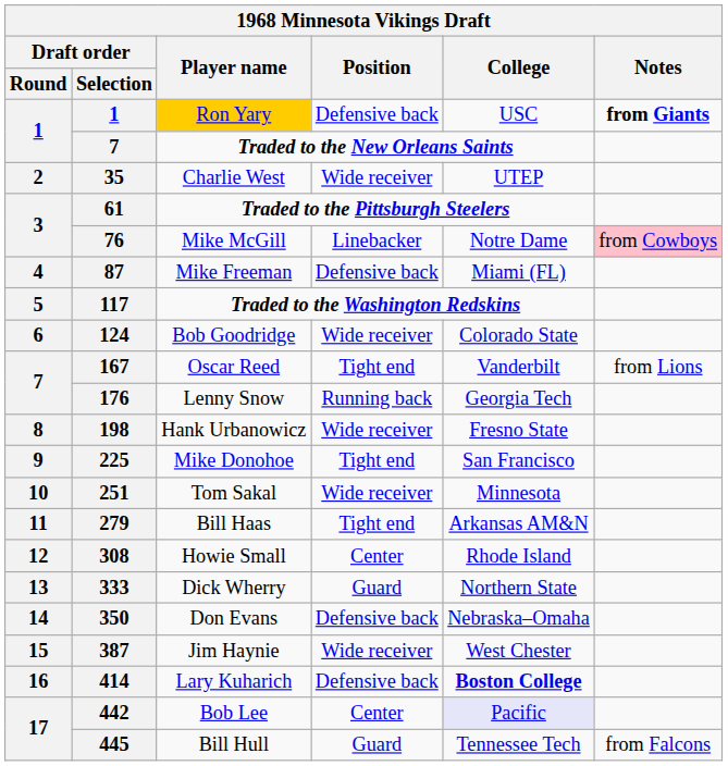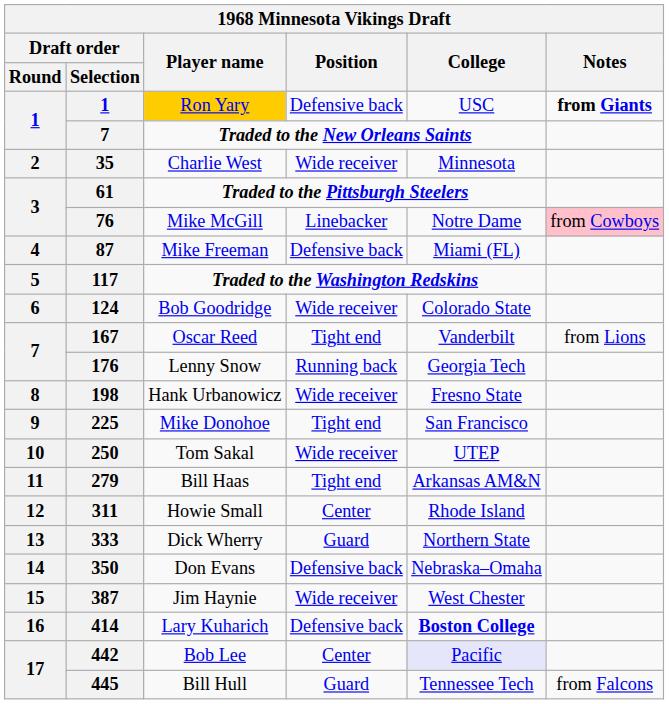Charlie West | College: UTEP -> Minnesota
Tom Sakal | Draft order / Selection: 251 -> 250
Tom Sakal | College: Minnesota -> UTEP
Howie Small | Draft order / Selection: 308 -> 311
